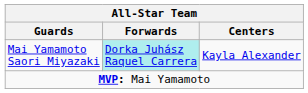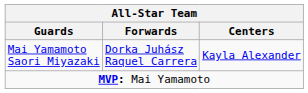Mai Yamamoto Saori Miyazaki | Forwards: paleturquoise background -> no background
